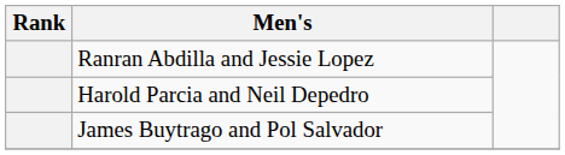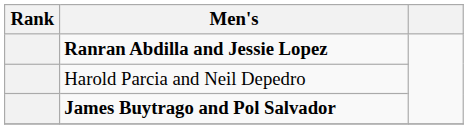Ranran Abdilla and Jessie Lopez | Men's: normal -> bold
James Buytrago and Pol Salvador | Men's: normal -> bold
